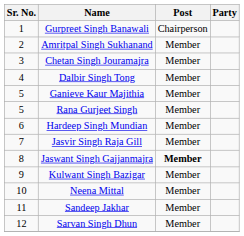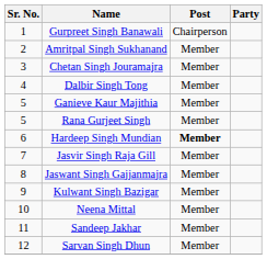Hardeep Singh Mundian | Post: normal -> bold
Jaswant Singh Gajjanmajra | Post: bold -> normal
